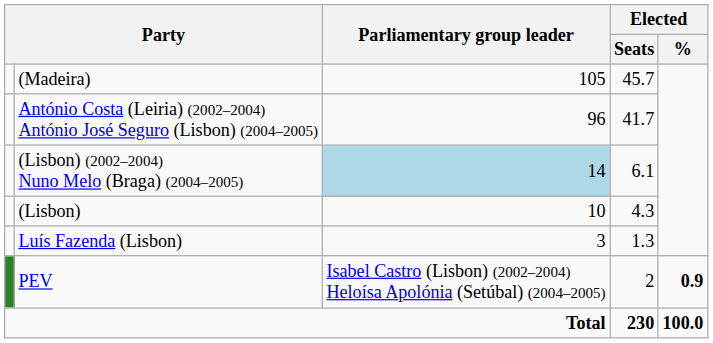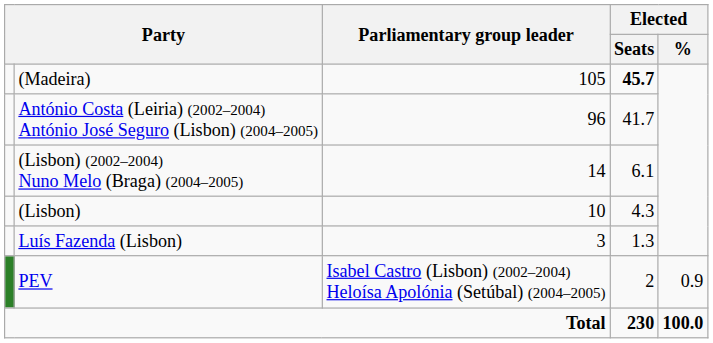(Madeira) | Elected / Seats: normal -> bold
(Lisbon) (2002–2004) Nuno Melo (Braga) (2004–2005) | Parliamentary group leader: lightblue background -> no background
PEV | Elected / %: bold -> normal
